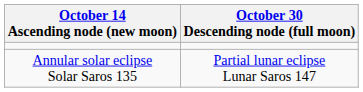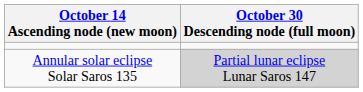Annular solar eclipse Solar Saros 135 | October 30 Descending node (full moon): no background -> lightgrey background
